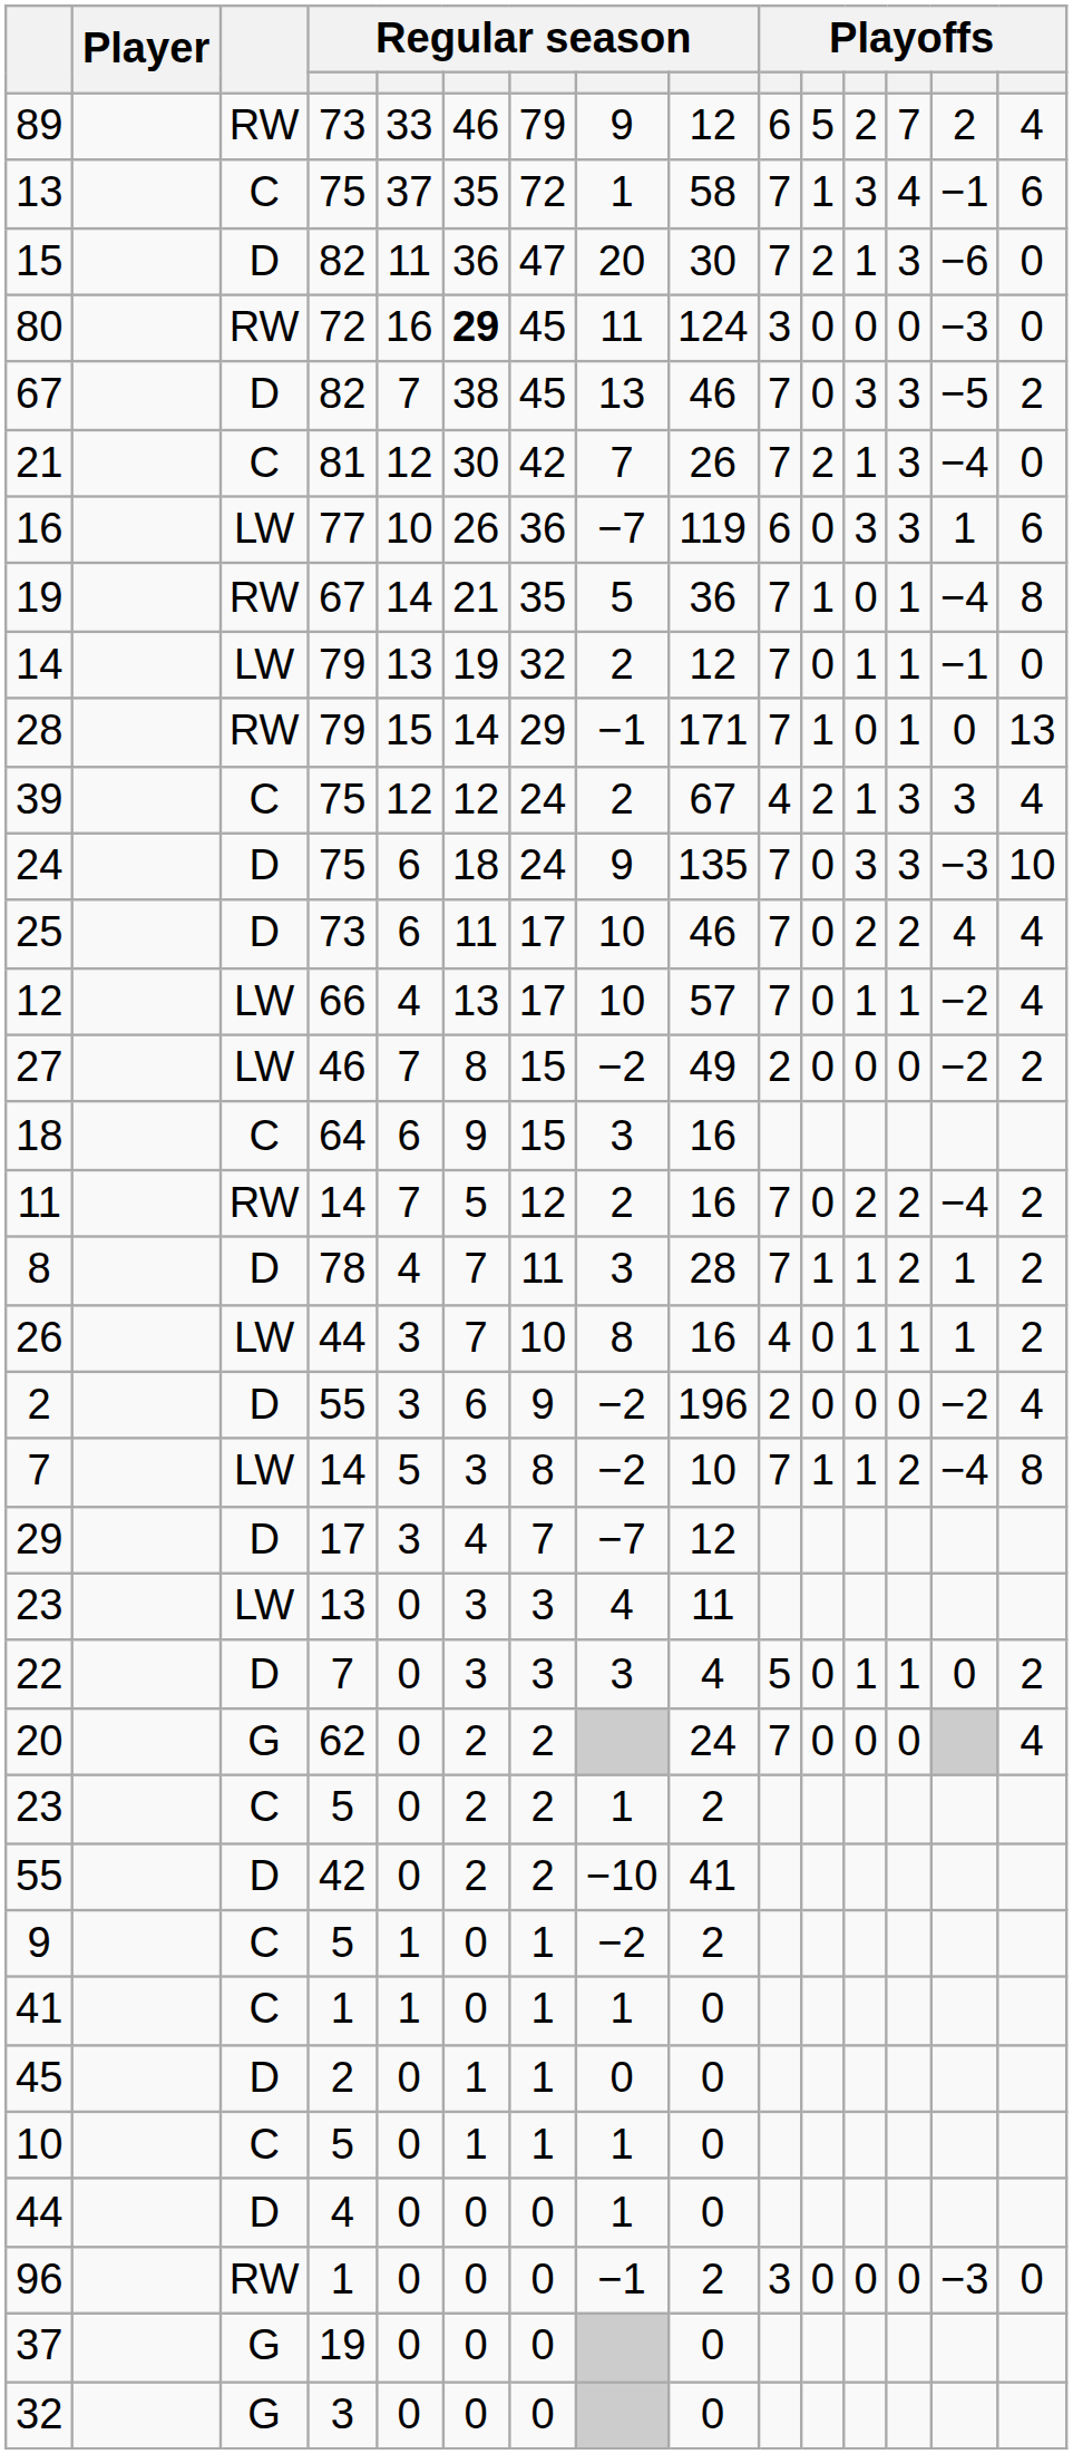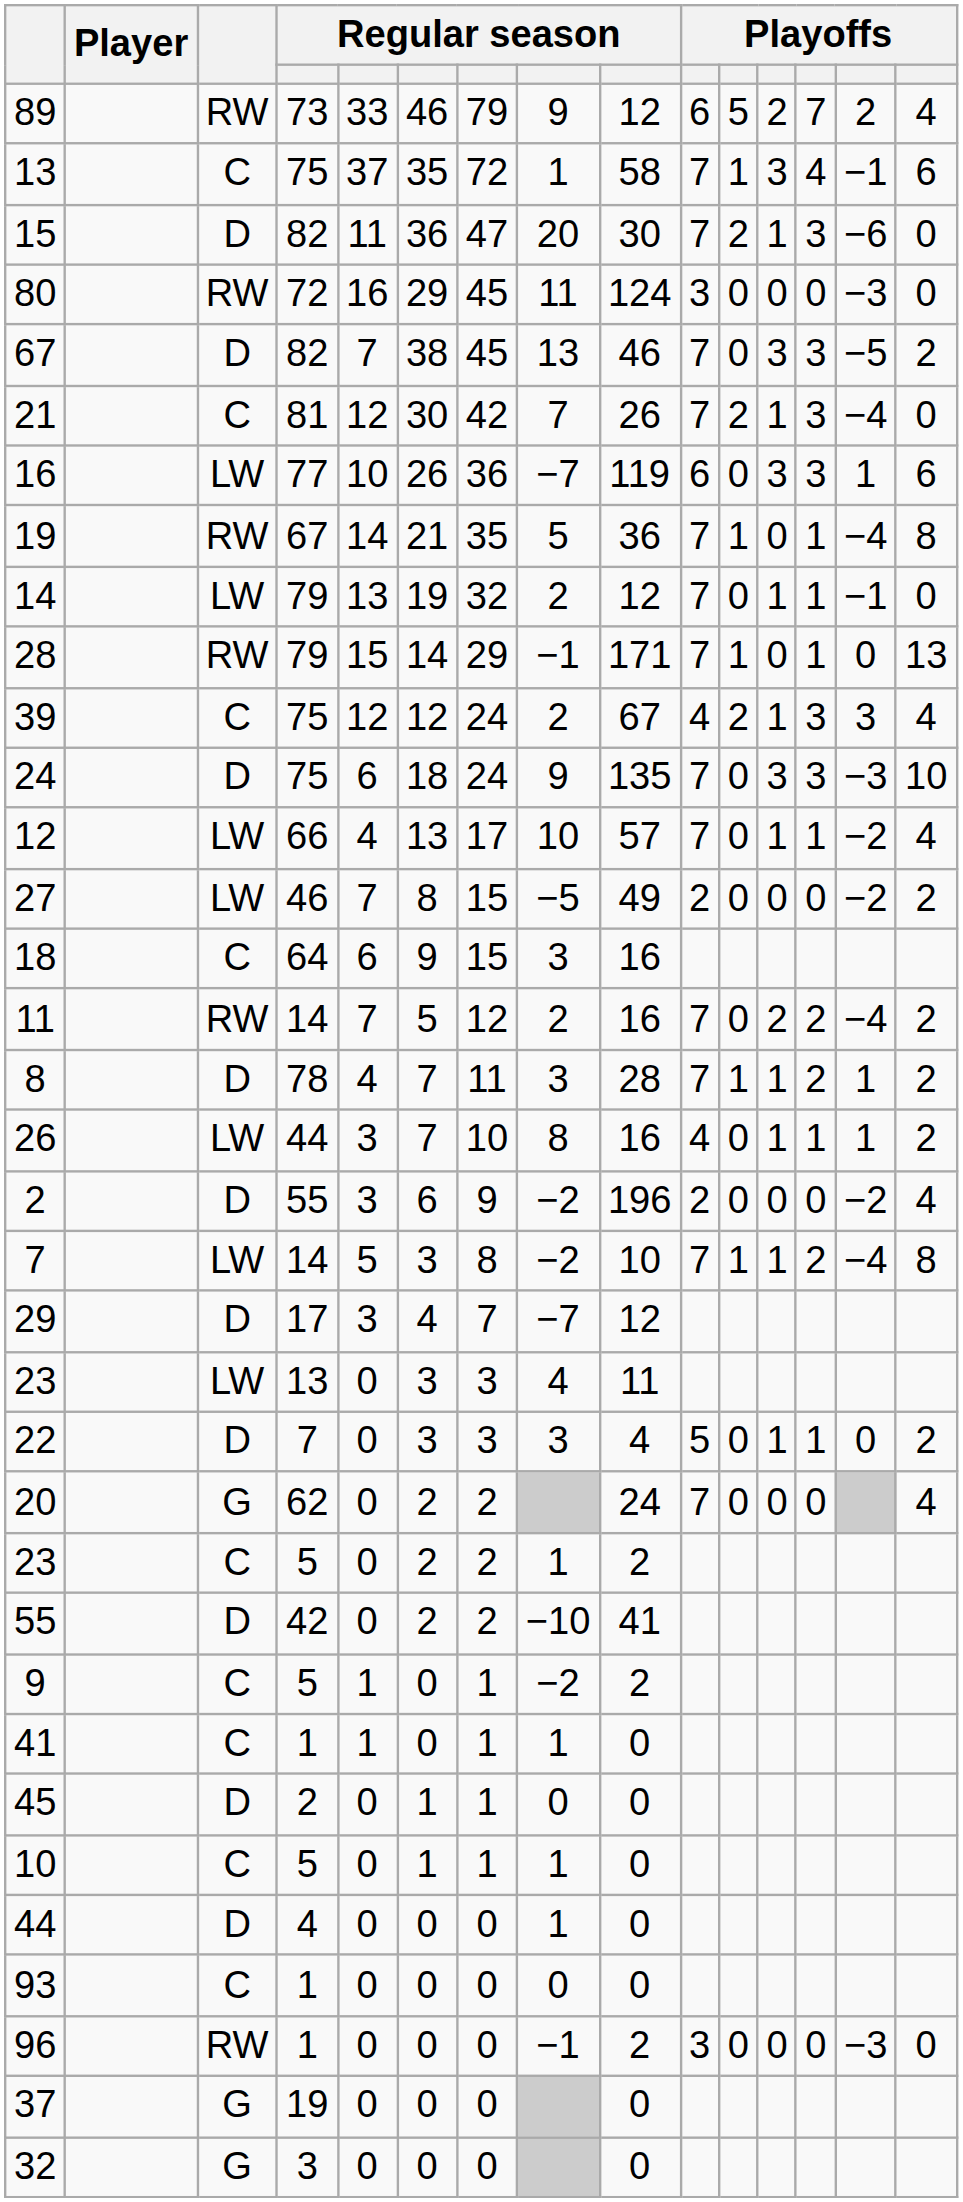80 | column 6: bold -> normal
- row: 25 | D | 73 | 6 | 11 | 17 | 10 | 46 | 7 | 0 | 2 | 2 | 4 | 4
27 | column 8: −2 -> −5
+ row: 93 | C | 1 | 0 | 0 | 0 | 0 | 0
